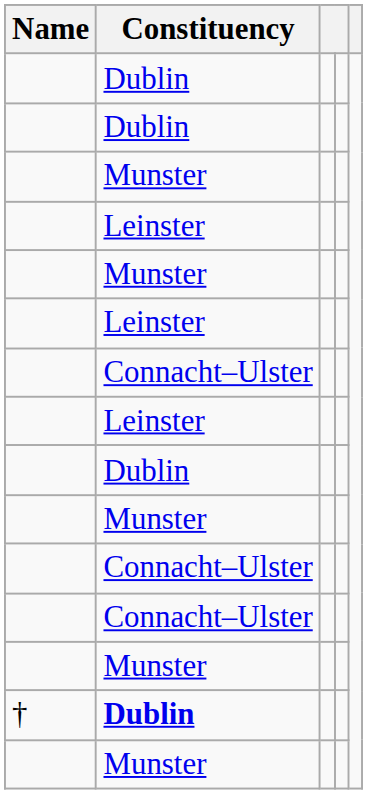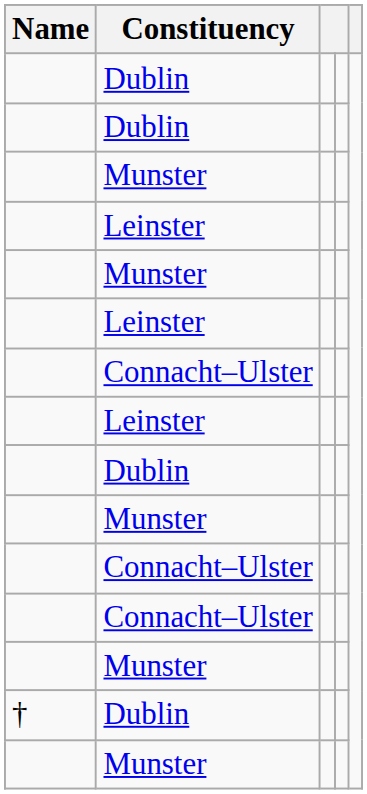† / Dublin | Constituency: bold -> normal
